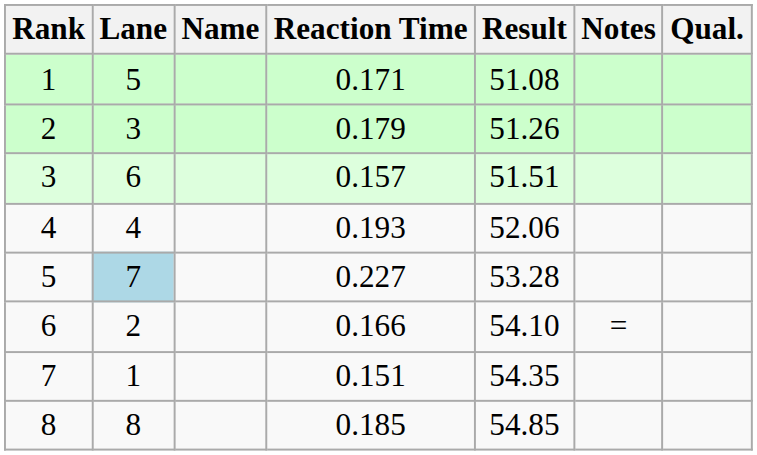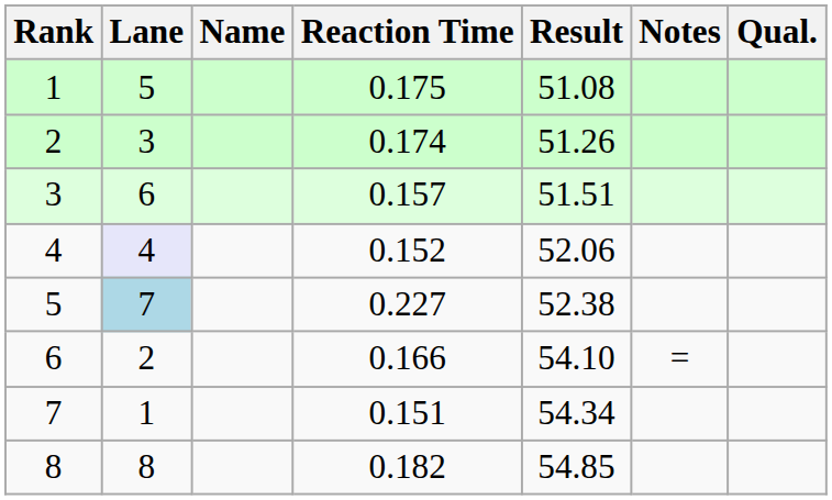row 2 | Reaction Time: 0.171 -> 0.175
row 3 | Reaction Time: 0.179 -> 0.174
row 5 | Lane: no background -> lavender background
row 5 | Reaction Time: 0.193 -> 0.152
row 6 | Result: 53.28 -> 52.38
row 8 | Result: 54.35 -> 54.34
row 9 | Reaction Time: 0.185 -> 0.182
